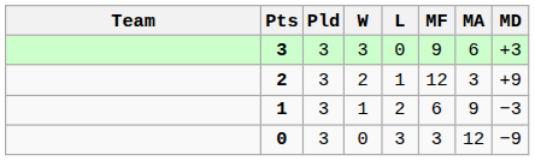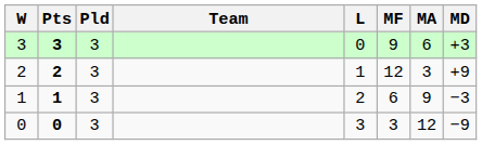columns swapped: Team <-> W
